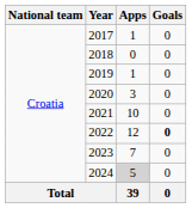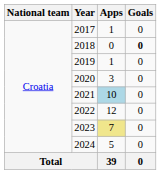2018 | Goals: normal -> bold
2021 | Apps: no background -> lightblue background
2022 | Goals: bold -> normal
2023 | Apps: no background -> khaki background
2024 | Apps: lightgrey background -> no background
